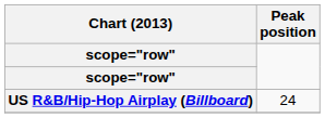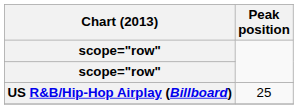US R&B/Hip-Hop Airplay (Billboard) | Peak position: 24 -> 25
